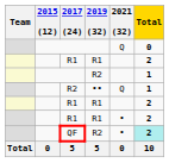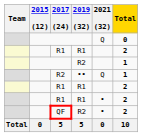QF | Total: paleturquoise background -> no background
